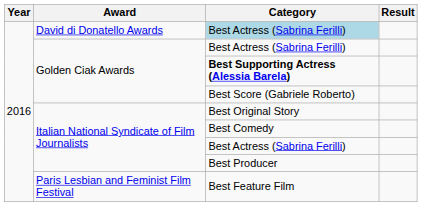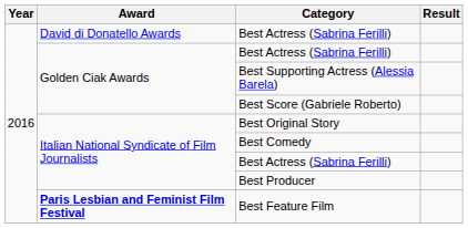David di Donatello Awards / Best Actress (Sabrina Ferilli) | Category: lightblue background -> no background
Best Supporting Actress (Alessia Barela) | Category: bold -> normal
Best Feature Film | Award: normal -> bold
